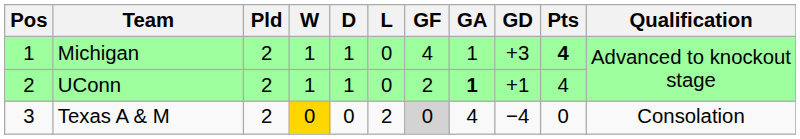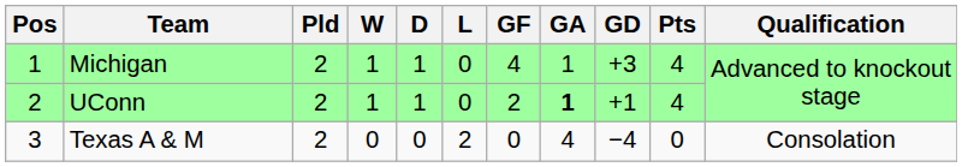Michigan | Pts: bold -> normal
Texas A & M | W: gold background -> no background
Texas A & M | GF: lightgrey background -> no background
